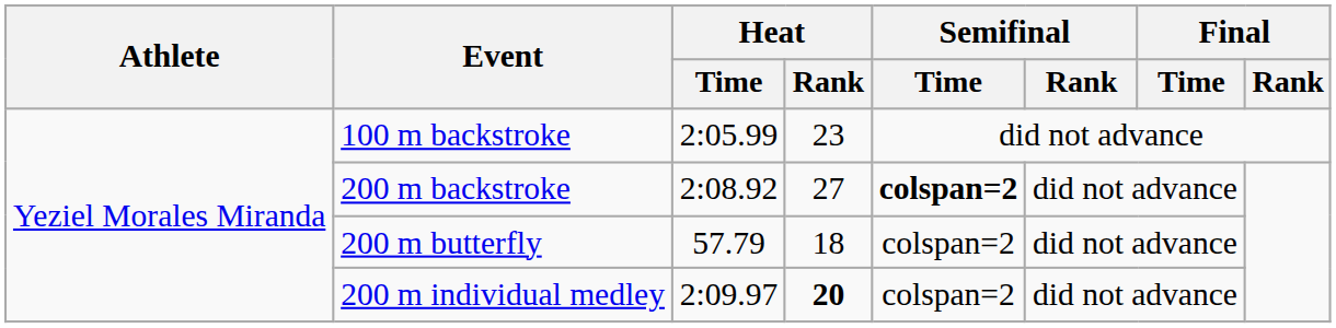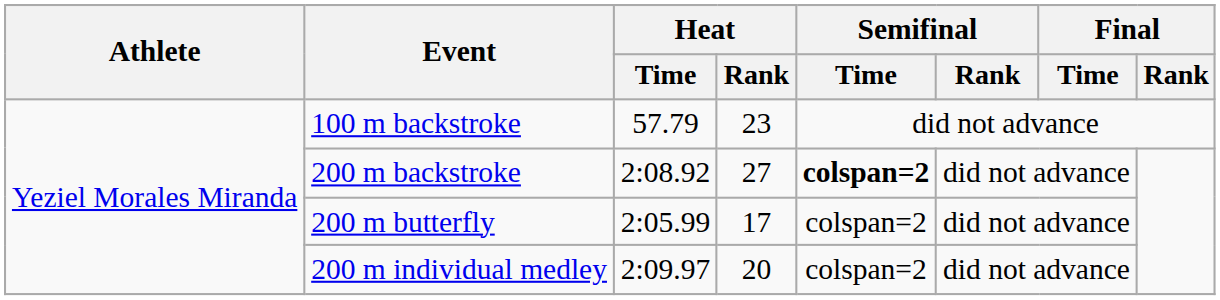100 m backstroke | Heat / Time: 2:05.99 -> 57.79
200 m butterfly | Heat / Time: 57.79 -> 2:05.99
200 m butterfly | Heat / Rank: 18 -> 17
200 m individual medley | Heat / Rank: bold -> normal
